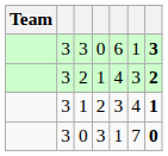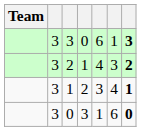row 5 | column 6: 7 -> 6
